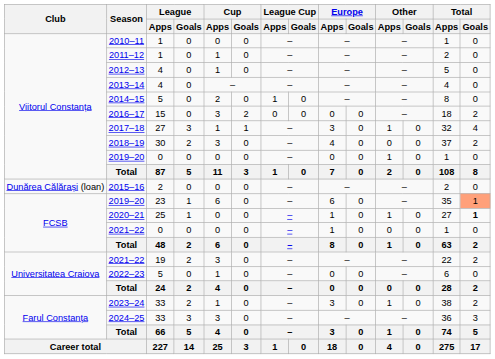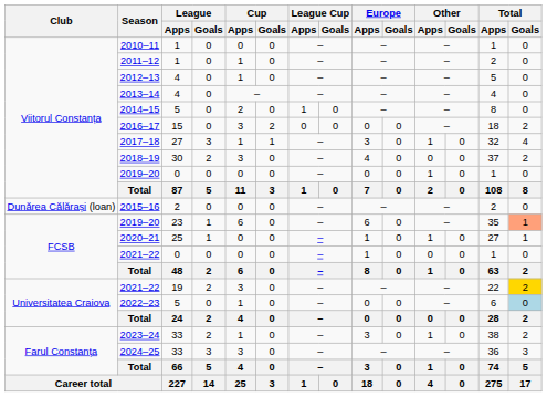2020–21 | Total / Goals: bold -> normal
2021–22 / 19 | Total / Goals: no background -> gold background
2022–23 | Total / Goals: no background -> lightblue background
